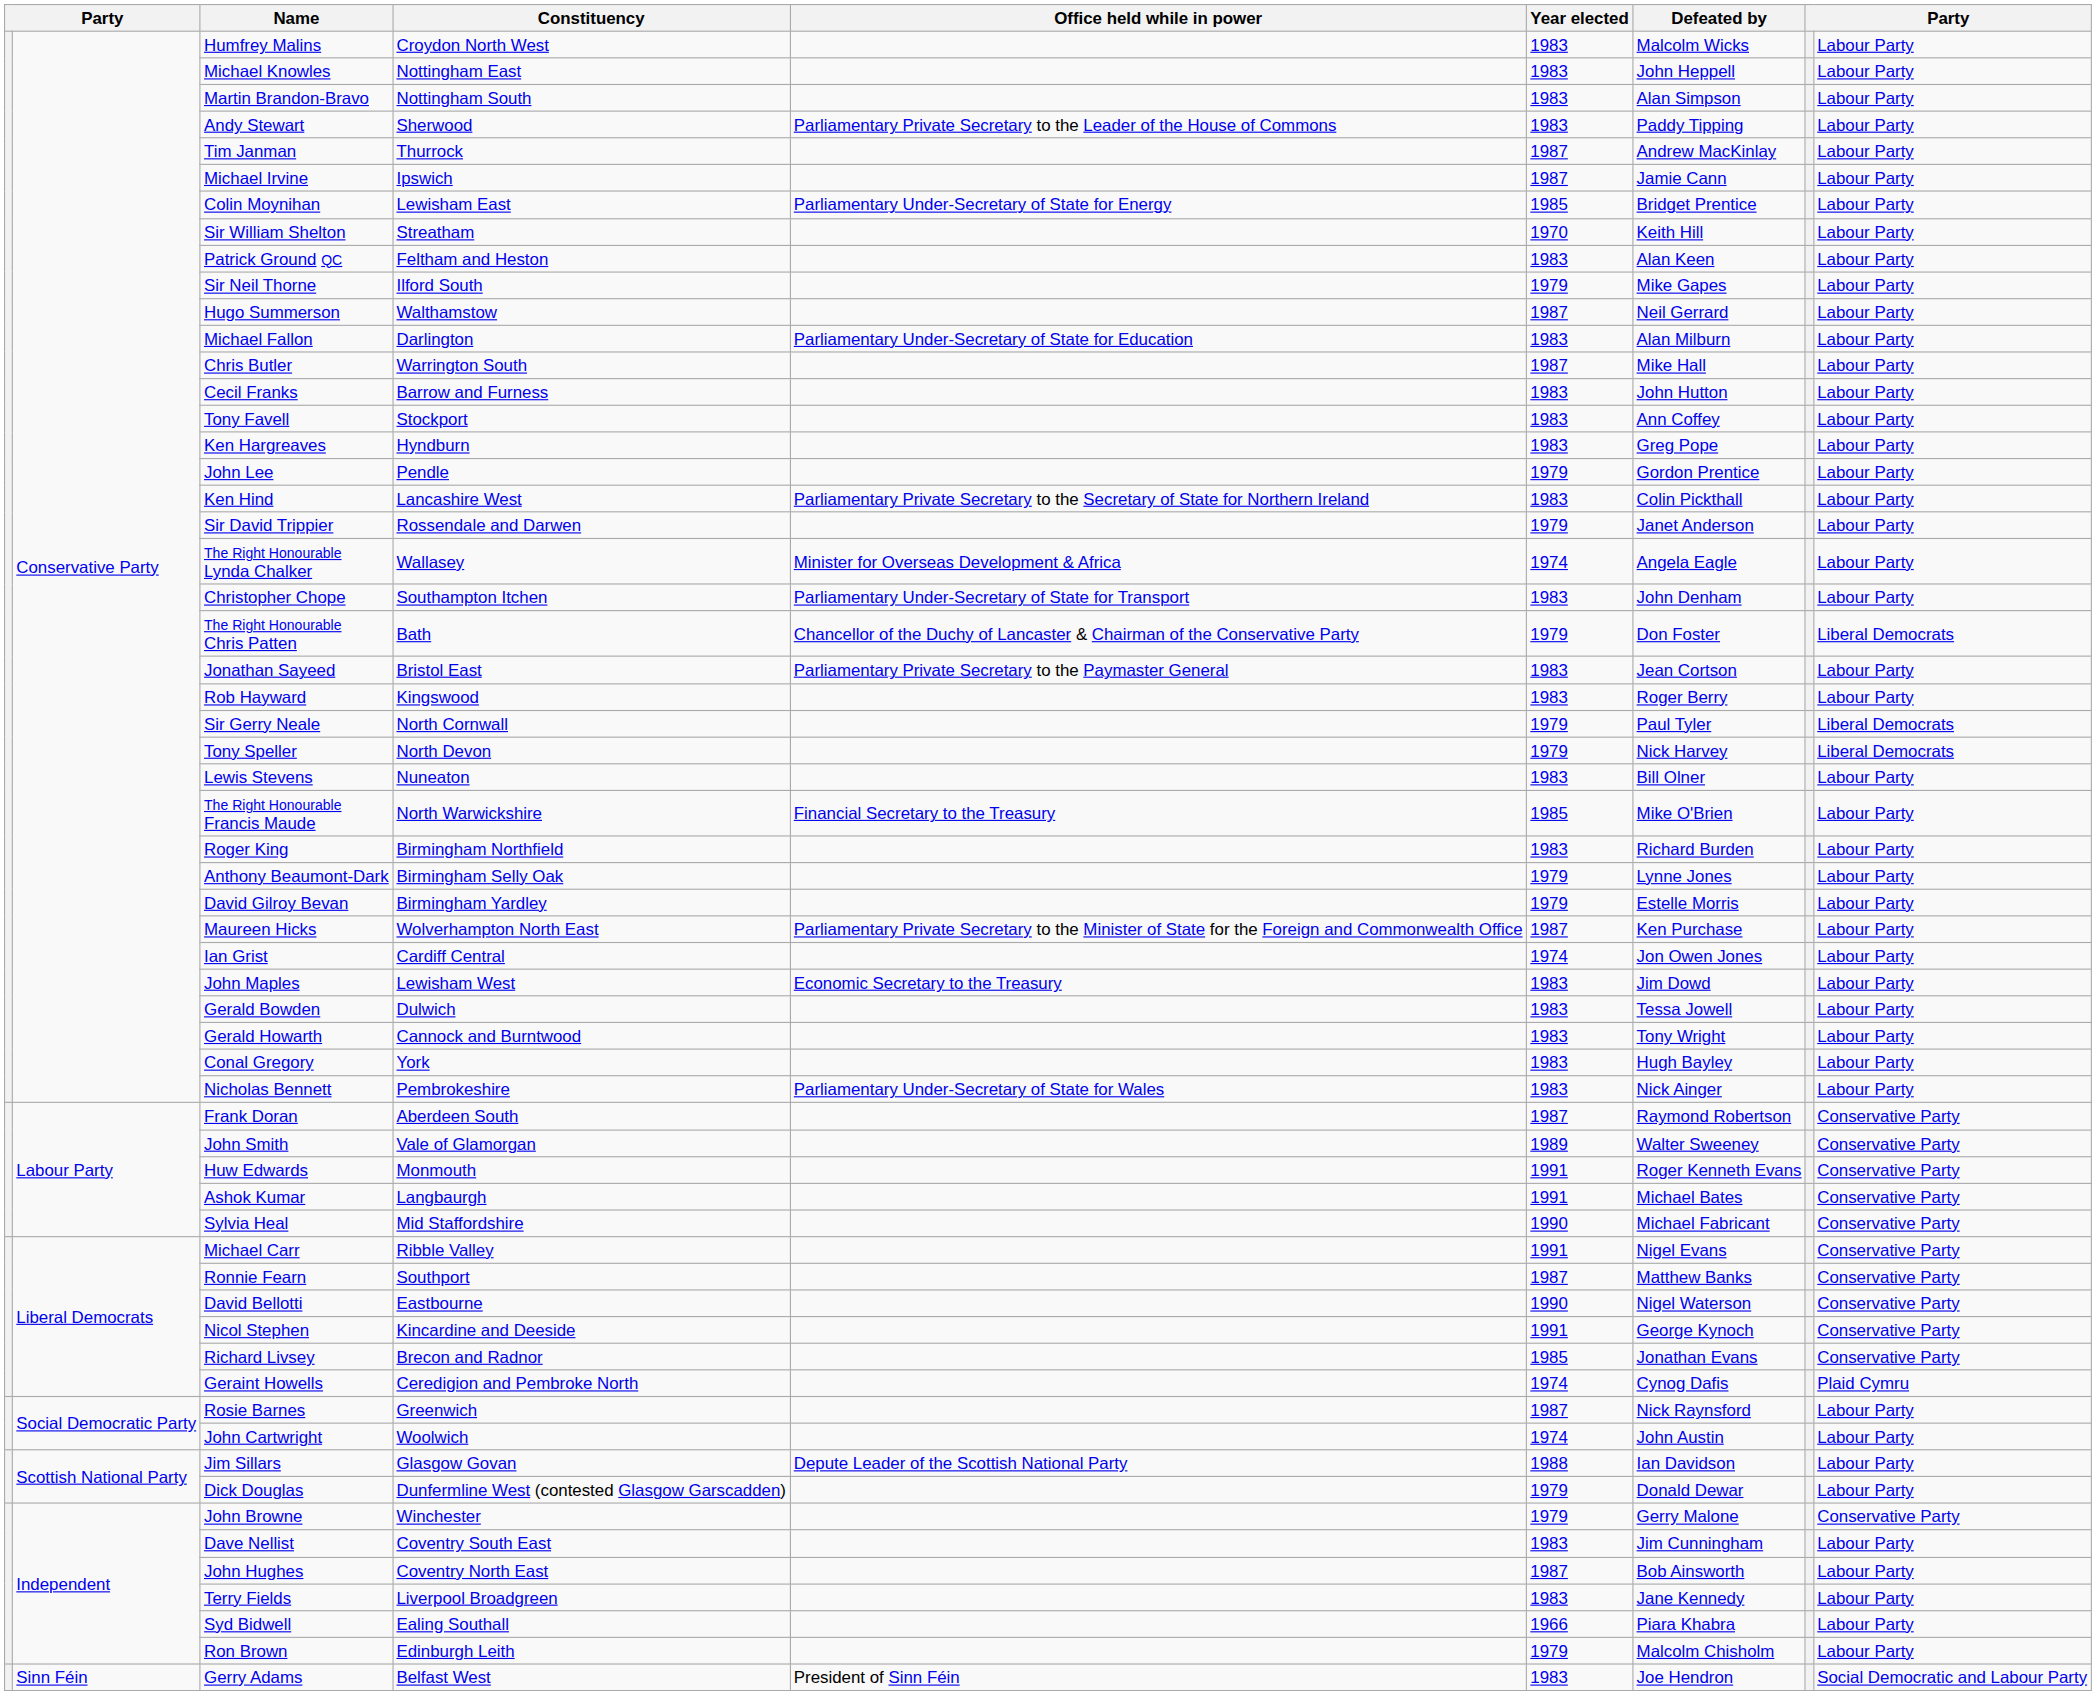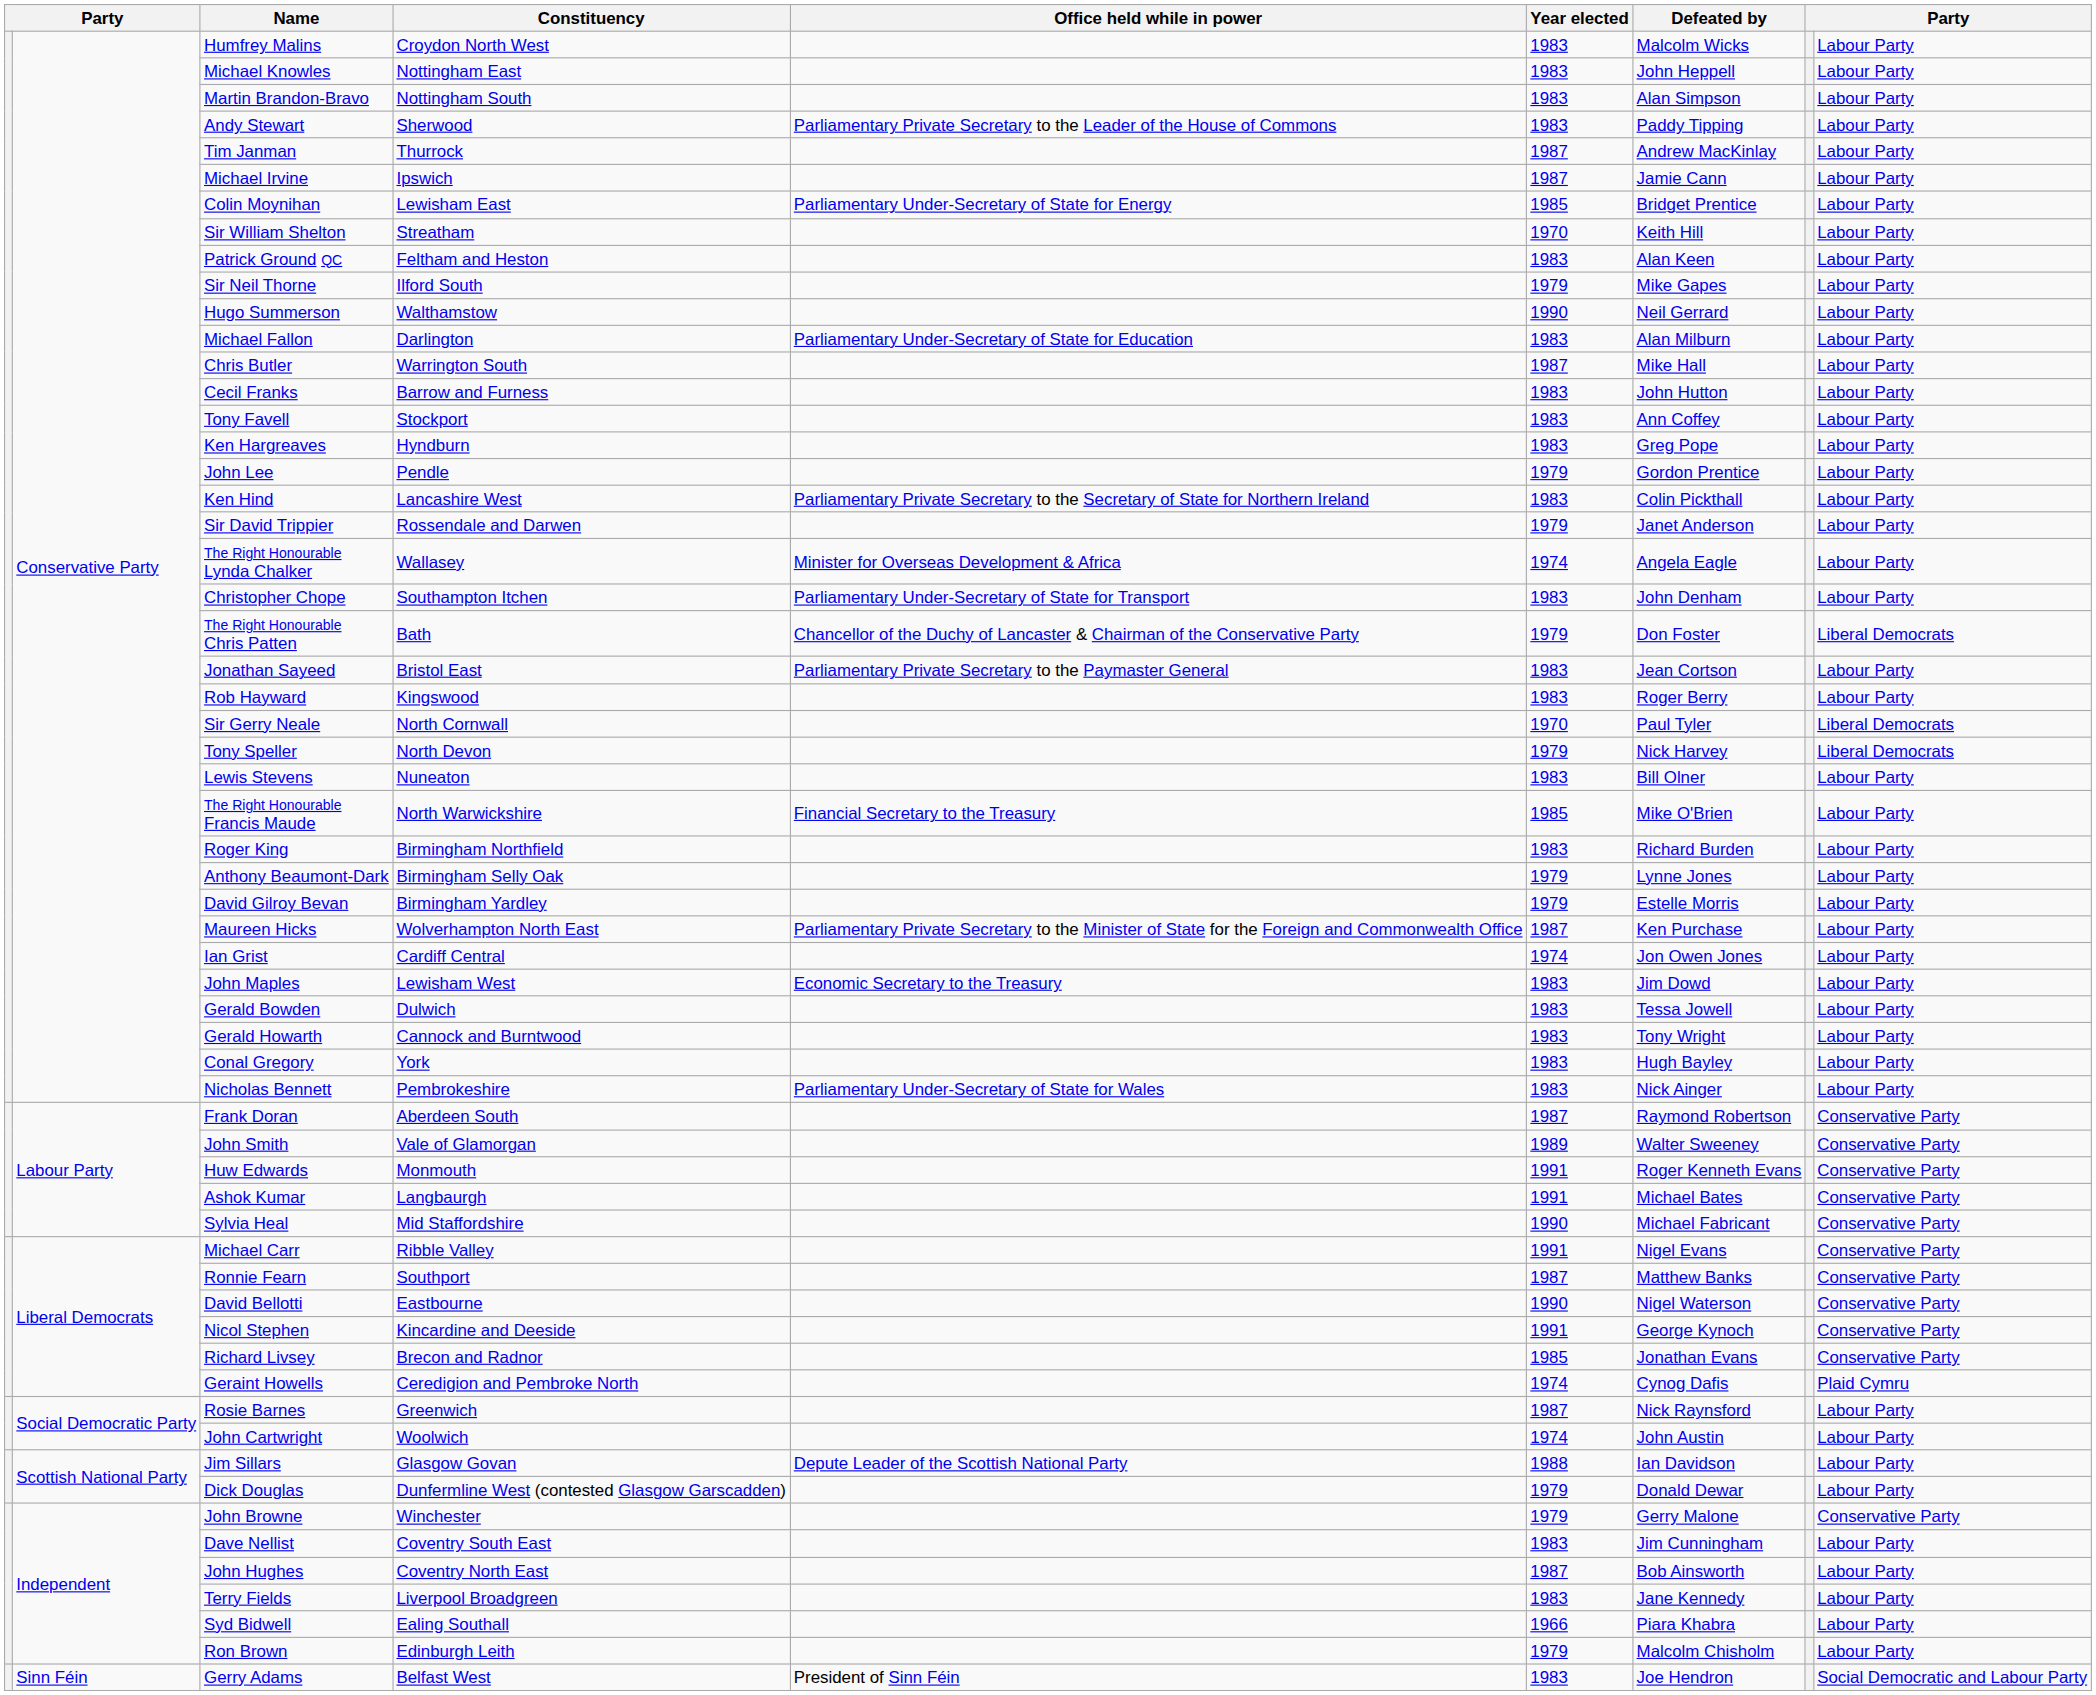Hugo Summerson | Year elected: 1987 -> 1990
Sir Gerry Neale | Year elected: 1979 -> 1970
